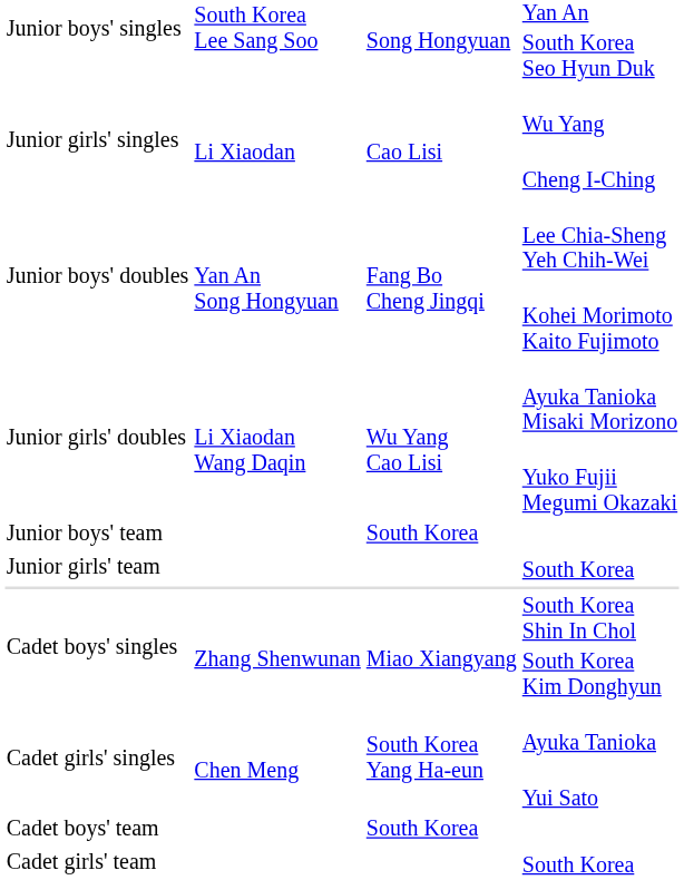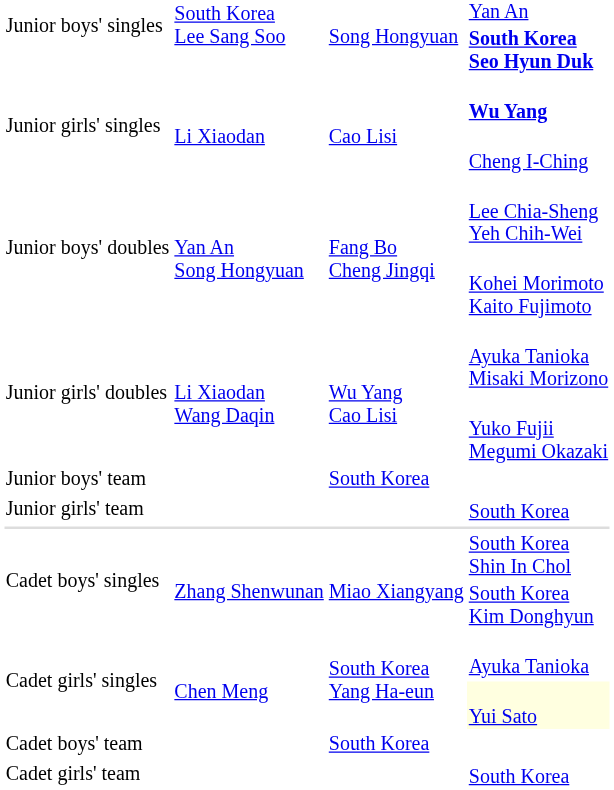South Korea Seo Hyun Duk | column 4: normal -> bold
Wu Yang | column 4: normal -> bold
Yui Sato | column 4: no background -> lightyellow background
